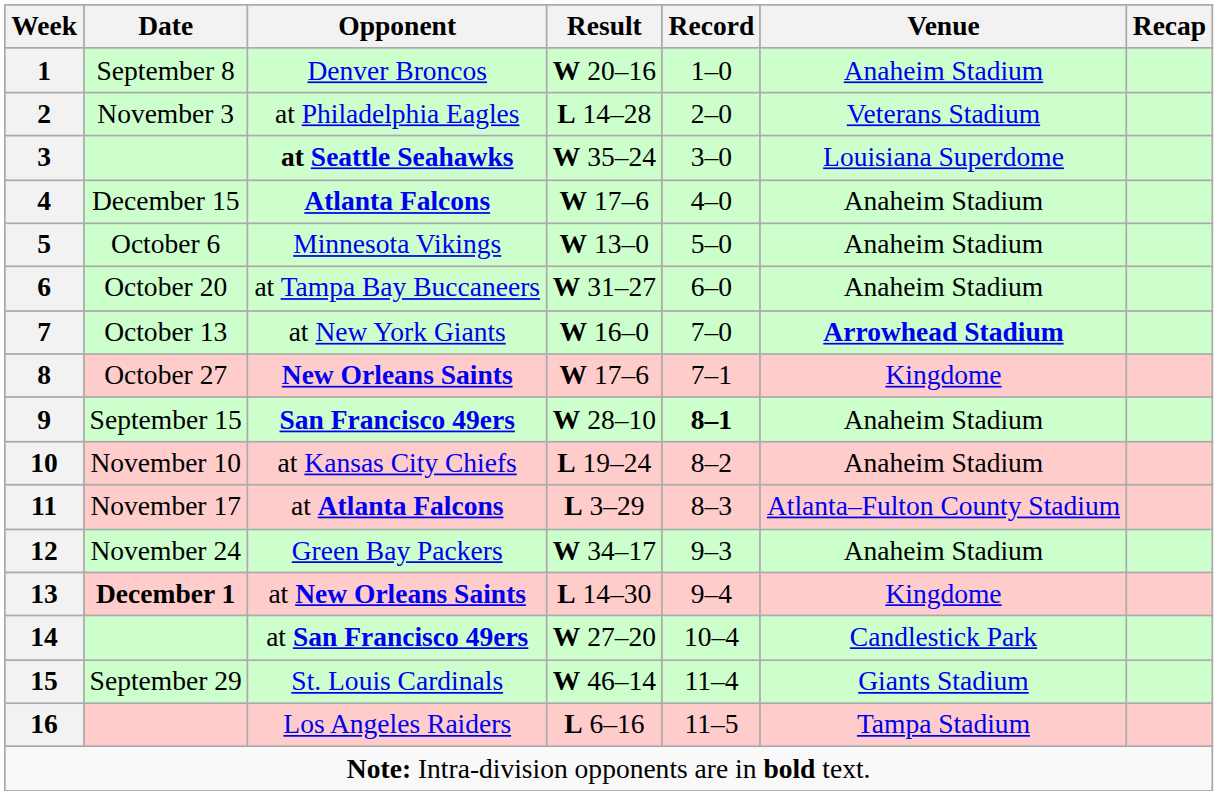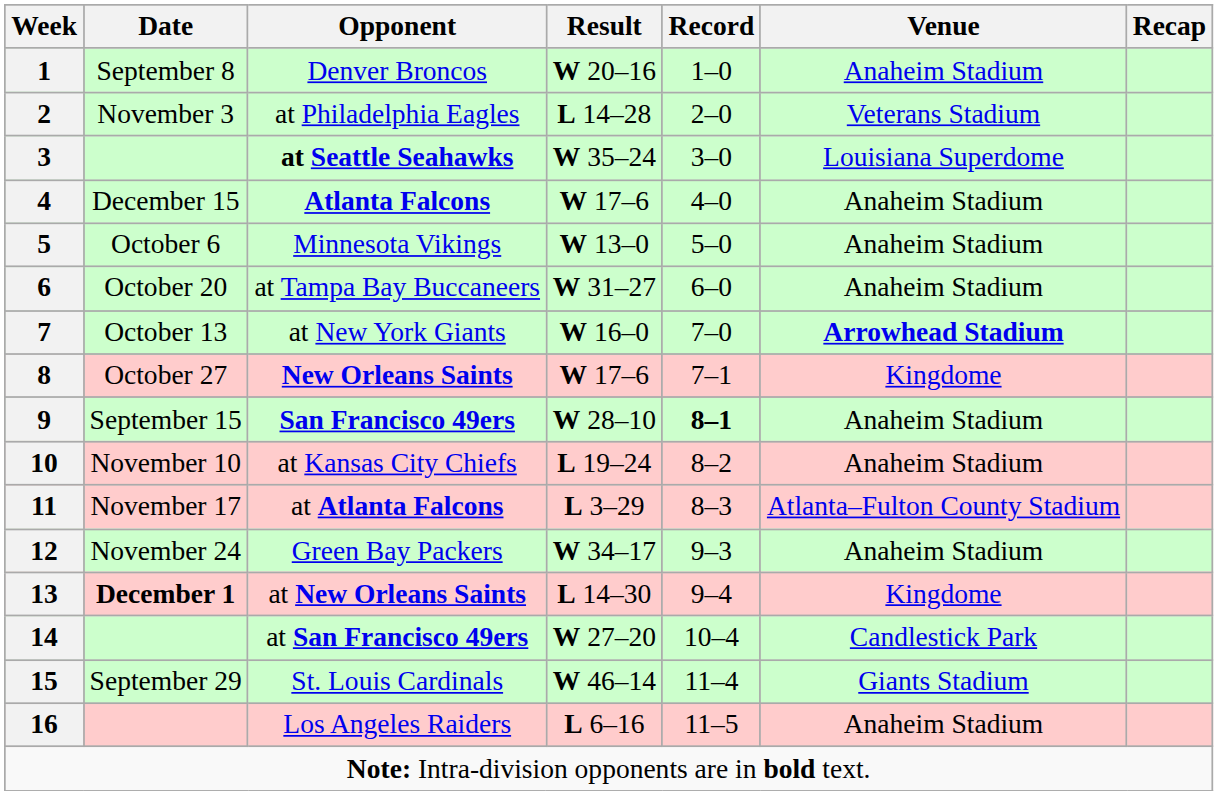16 | Venue: Tampa Stadium -> Anaheim Stadium
